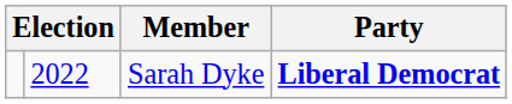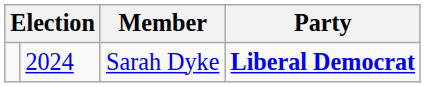Sarah Dyke | column 2: 2022 -> 2024
